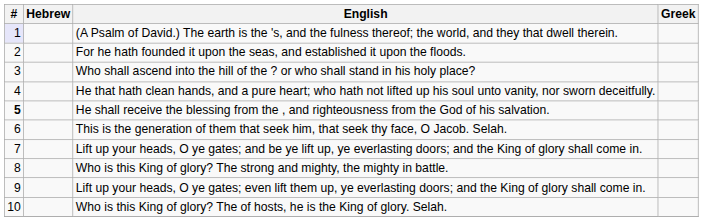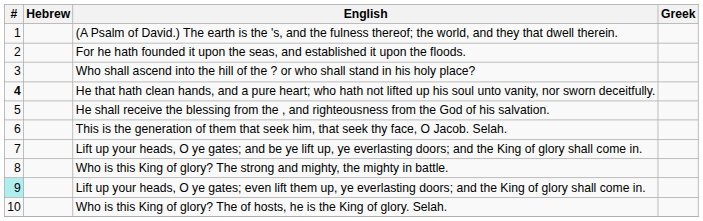row 2 | #: lavender background -> no background
row 5 | #: normal -> bold
row 6 | #: bold -> normal
row 10 | #: no background -> paleturquoise background
